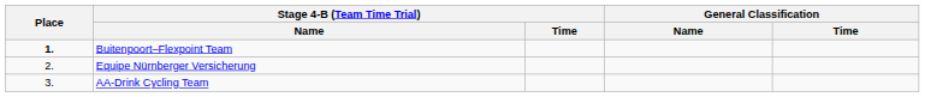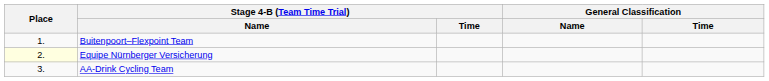Buitenpoort–Flexpoint Team | Place: bold -> normal
Equipe Nürnberger Versicherung | Place: no background -> lightyellow background
